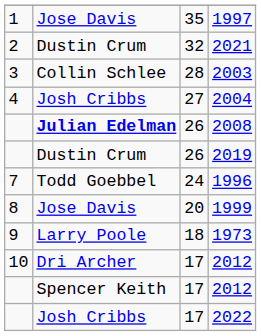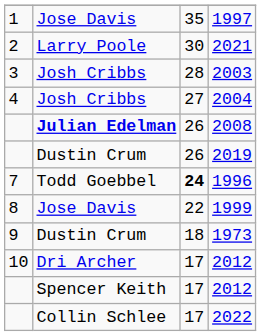2021 | column 2: Dustin Crum -> Larry Poole
2021 | column 3: 32 -> 30
2003 | column 2: Collin Schlee -> Josh Cribbs
1996 | column 3: normal -> bold
1999 | column 3: 20 -> 22
1973 | column 2: Larry Poole -> Dustin Crum
2022 | column 2: Josh Cribbs -> Collin Schlee
